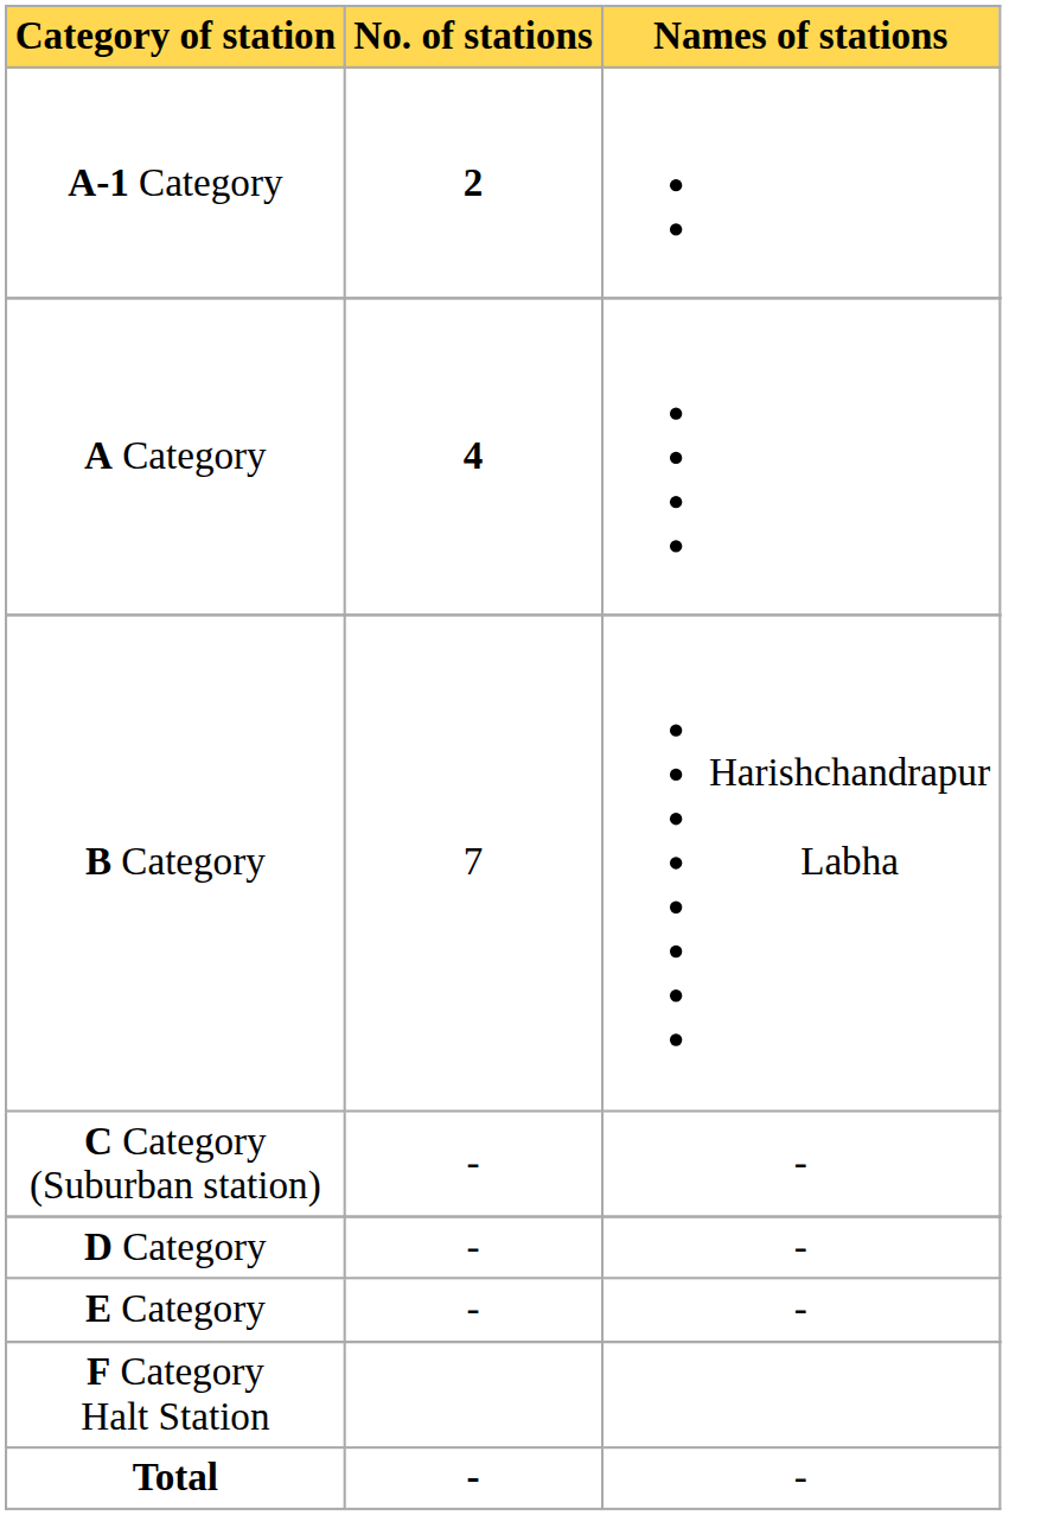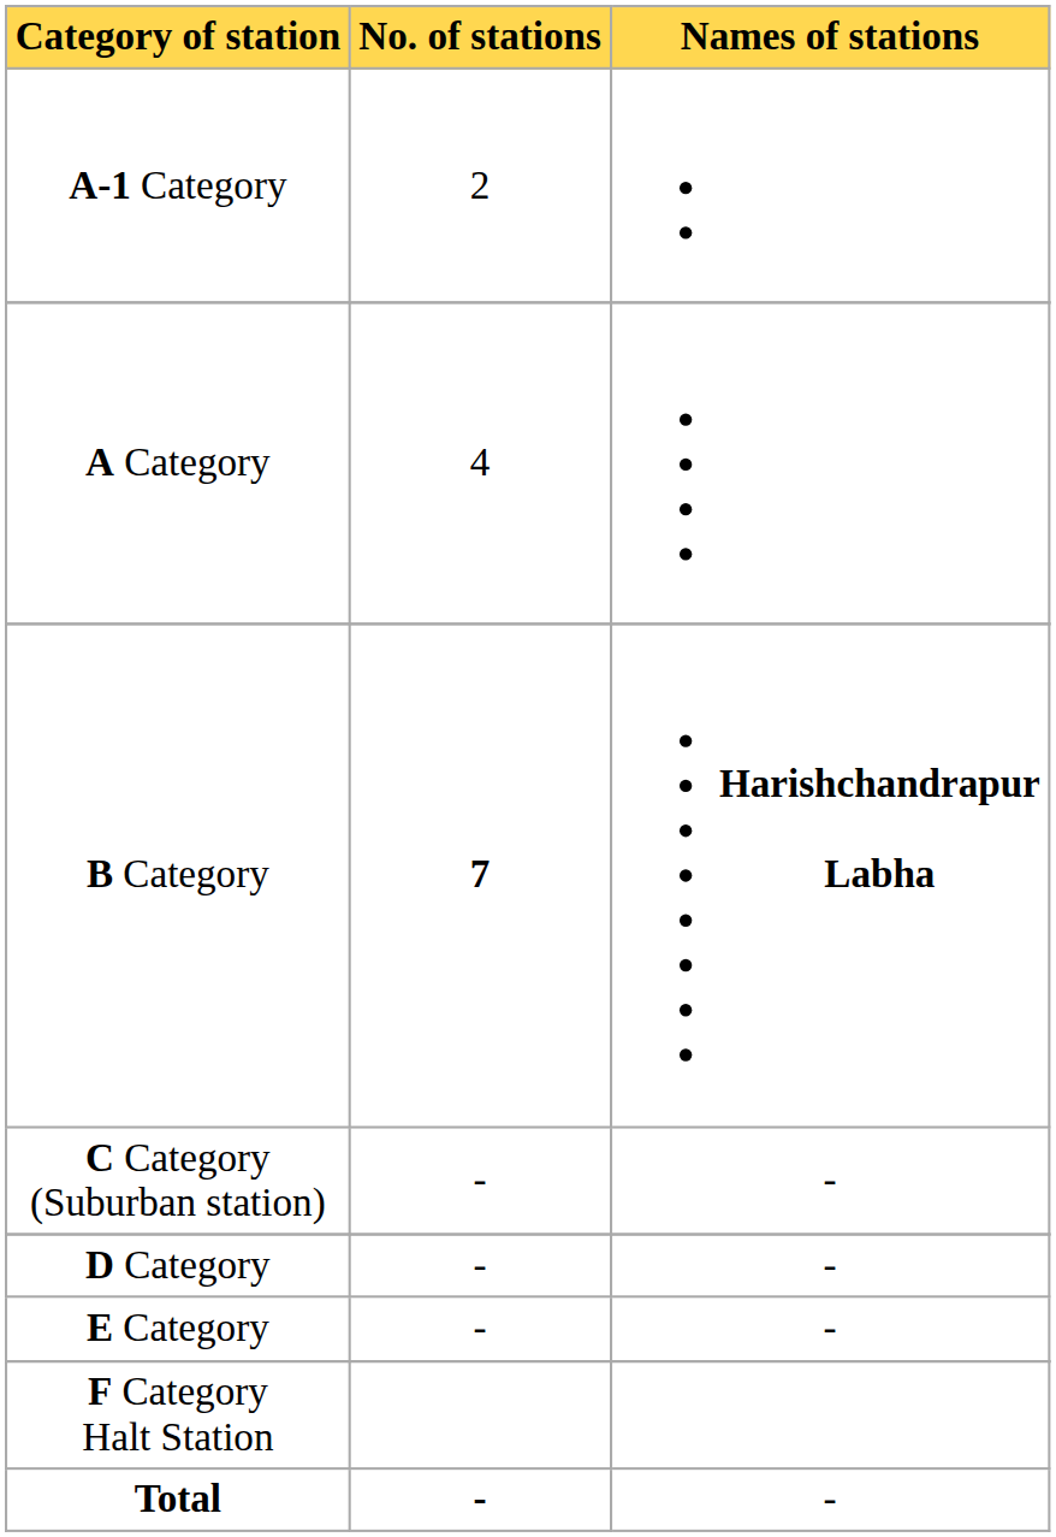A-1 Category | No. of stations: bold -> normal
A Category | No. of stations: bold -> normal
B Category | No. of stations: normal -> bold
B Category | Names of stations: normal -> bold
